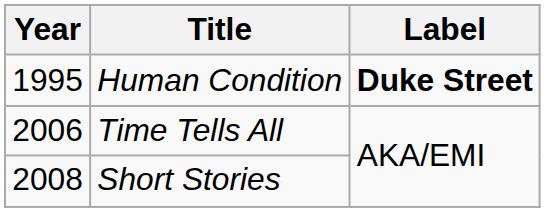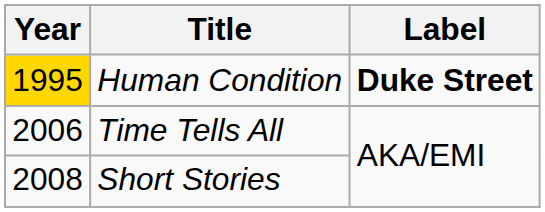Human Condition | Year: no background -> gold background
